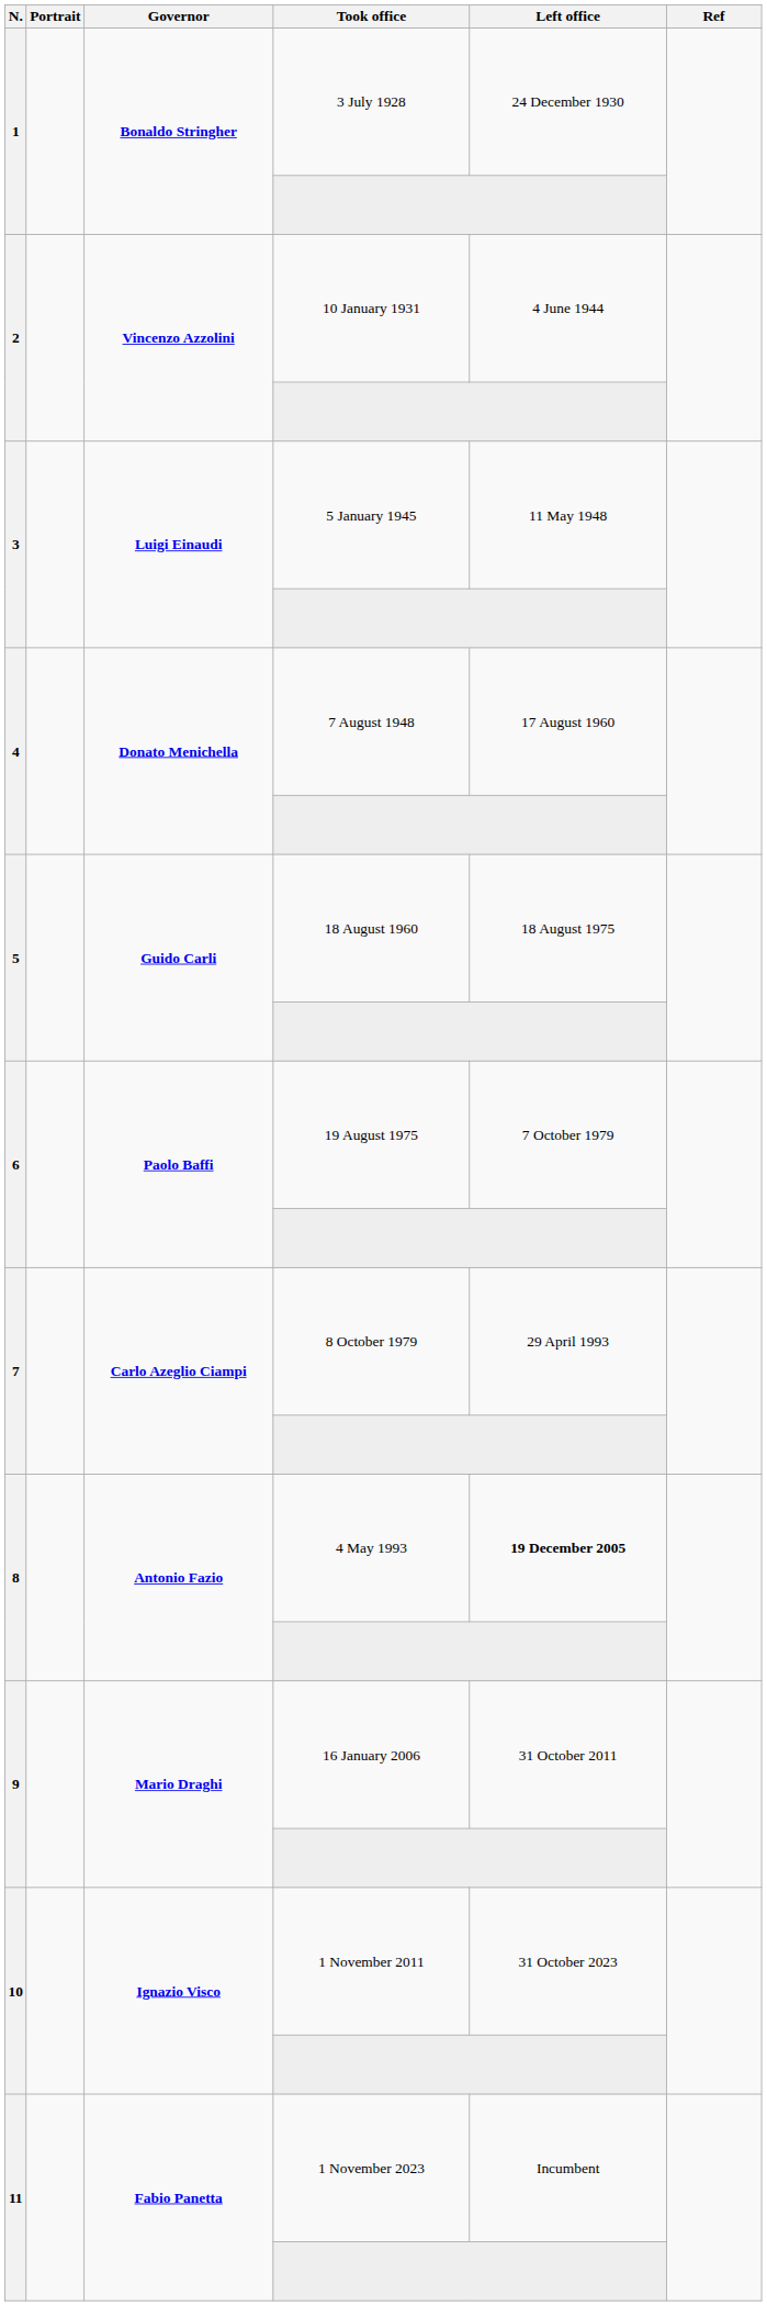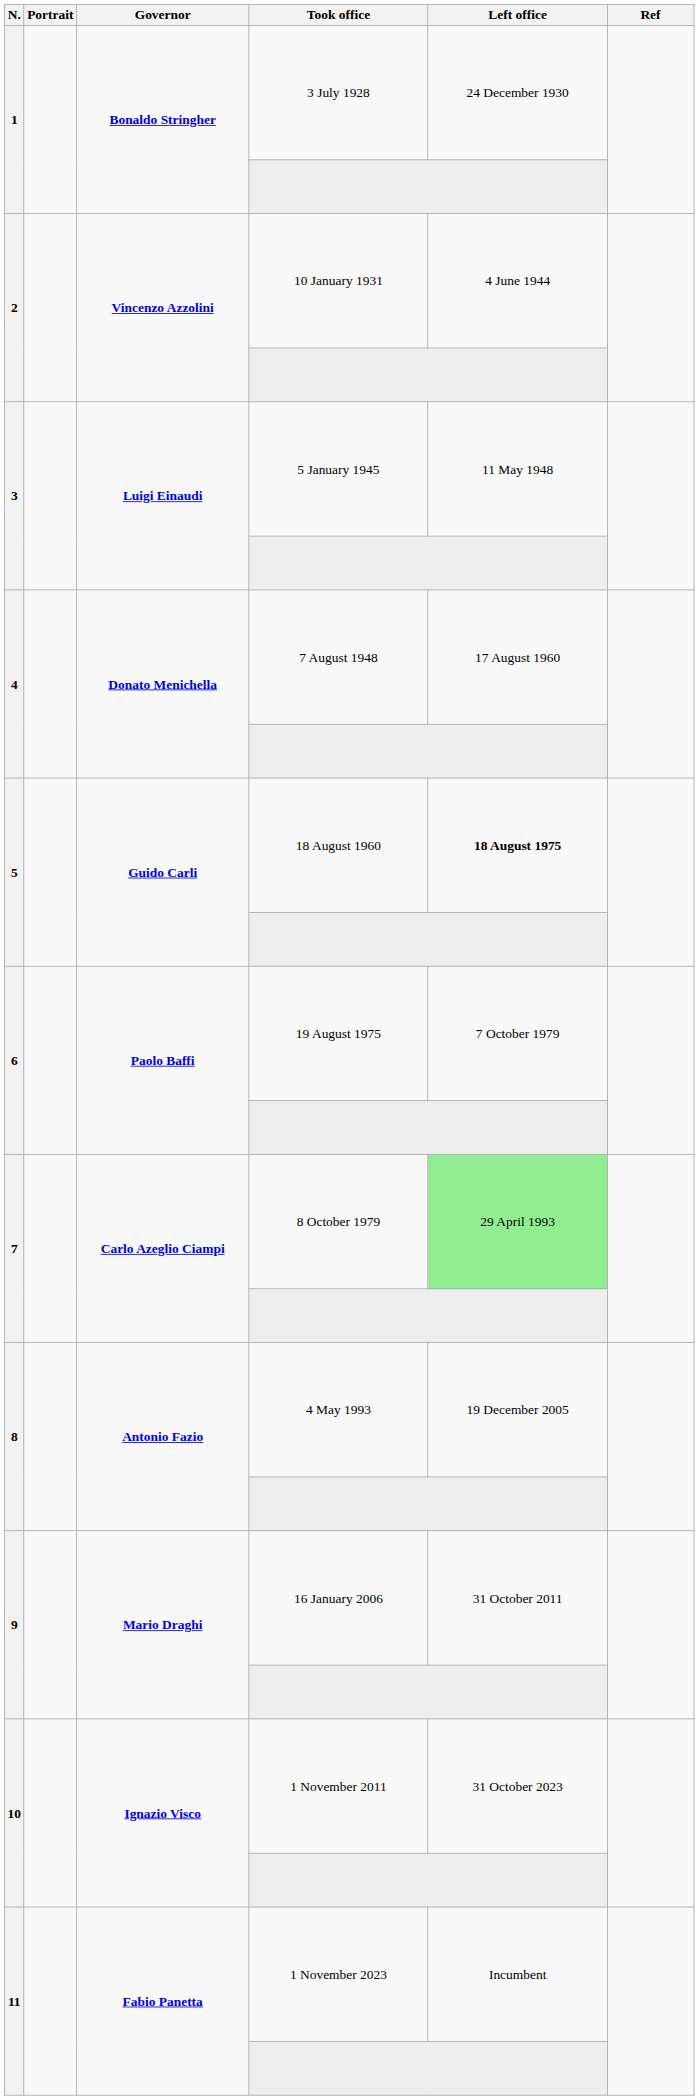18 August 1960 | Left office: normal -> bold
8 October 1979 | Left office: no background -> lightgreen background
4 May 1993 | Left office: bold -> normal
